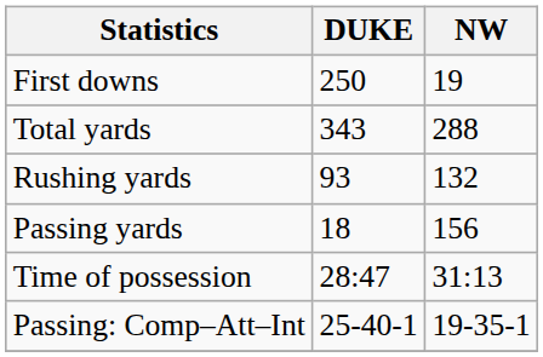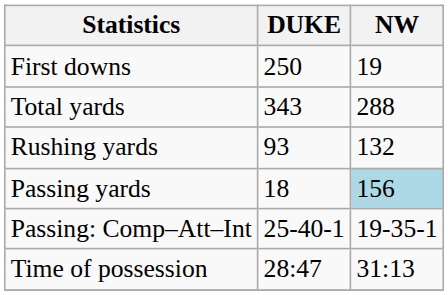Passing yards | NW: no background -> lightblue background
rows swapped: Passing: Comp–Att–Int <-> Time of possession
